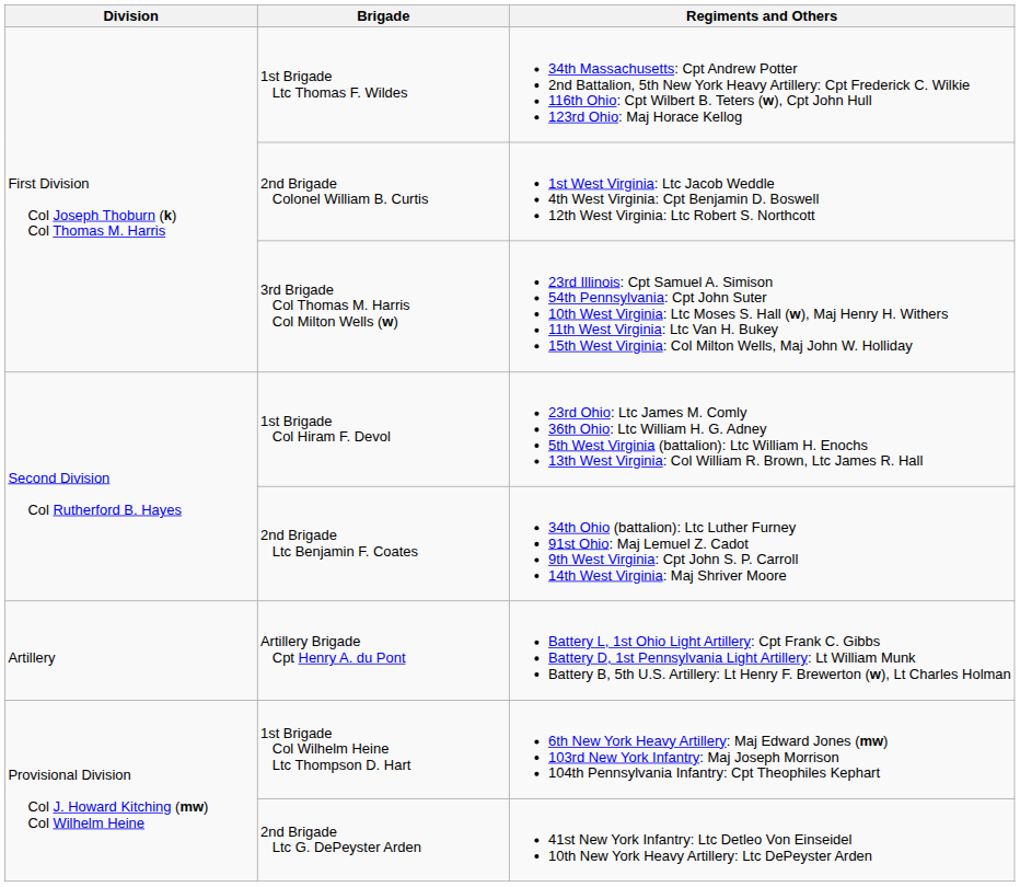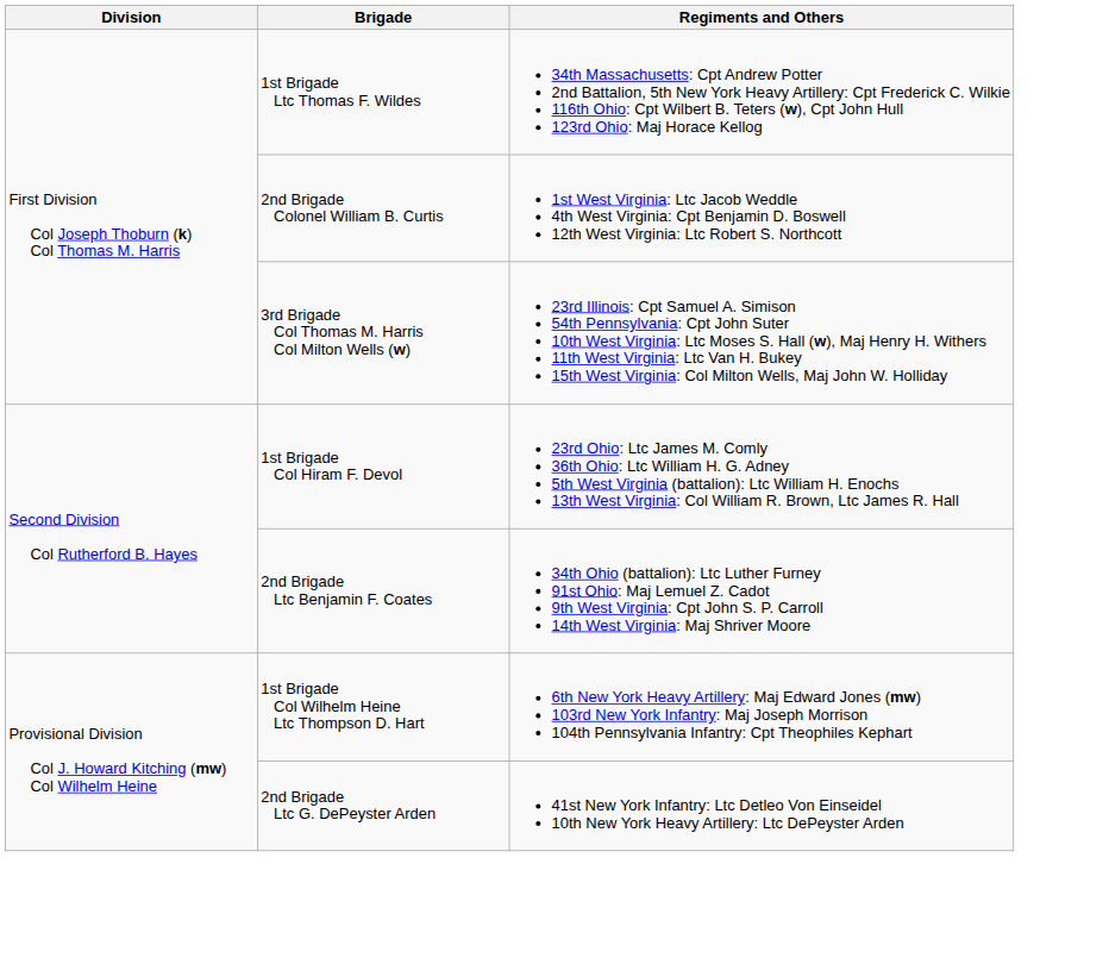- row: Artillery | Artillery Brigade Cpt Henry A. du Pont | Battery L, 1st Ohio Light Artillery: Cpt Frank C. Gibbs Battery D, 1st Pennsylvania Light Artillery: Lt William Munk Battery B, 5th U.S. Artillery: Lt Henry F. Brewerton (w), Lt Charles Holman
